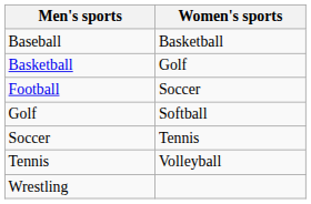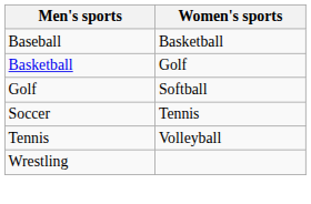- row: Football | Soccer
